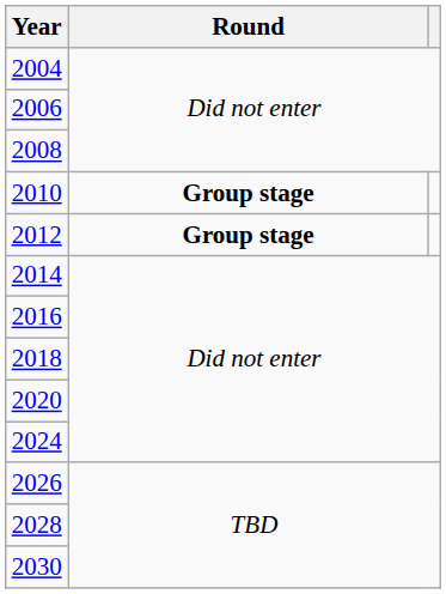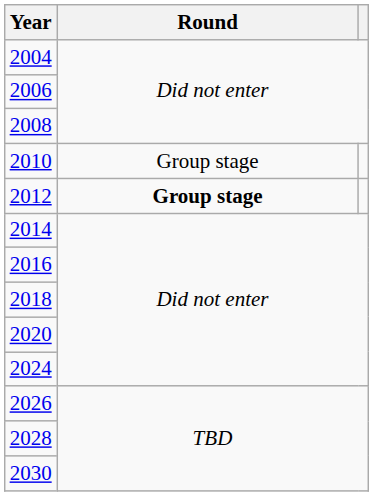2010 | Round: bold -> normal
